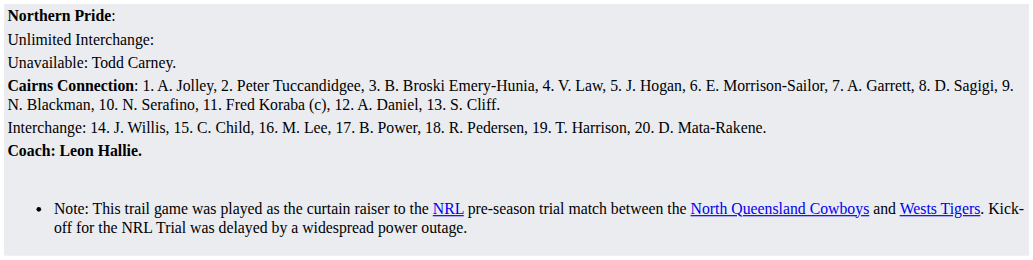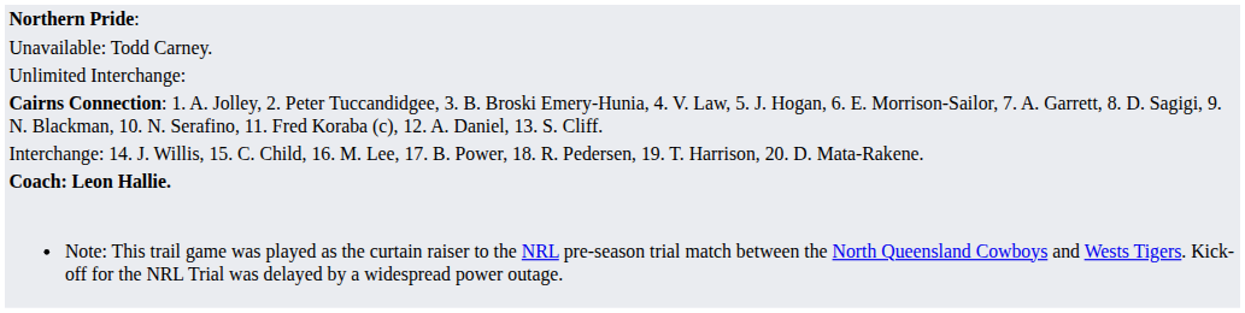row 2 | column 1: Unlimited Interchange: -> Unavailable: Todd Carney.
row 3 | column 1: Unavailable: Todd Carney. -> Unlimited Interchange:
